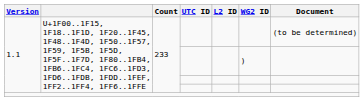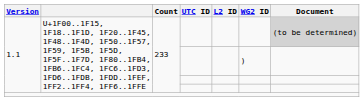row 2 | Document: no background -> lightgrey background
